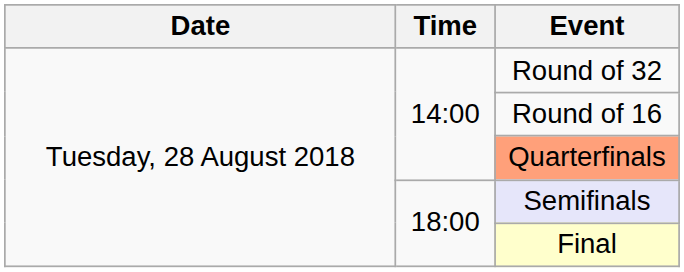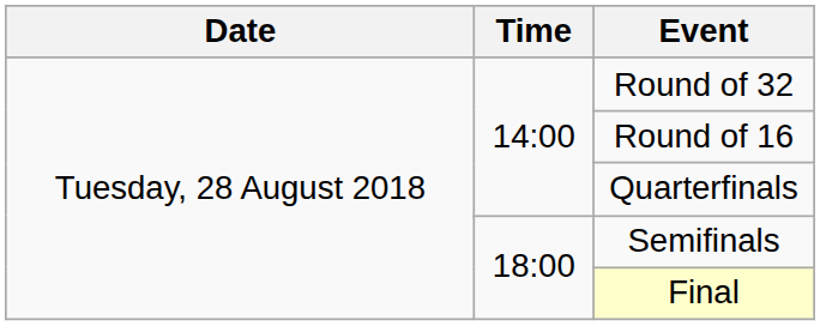Quarterfinals | Event: lightsalmon background -> no background
Semifinals | Event: lavender background -> no background
